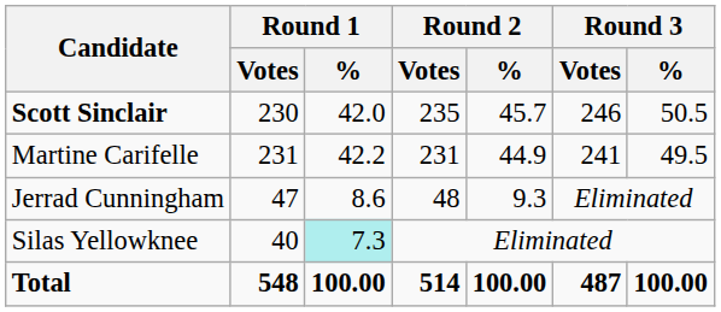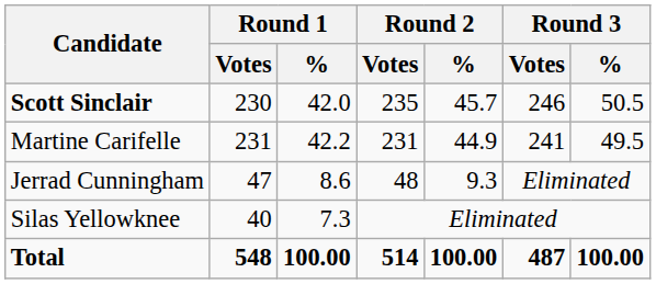Silas Yellowknee | Round 1 / %: paleturquoise background -> no background
